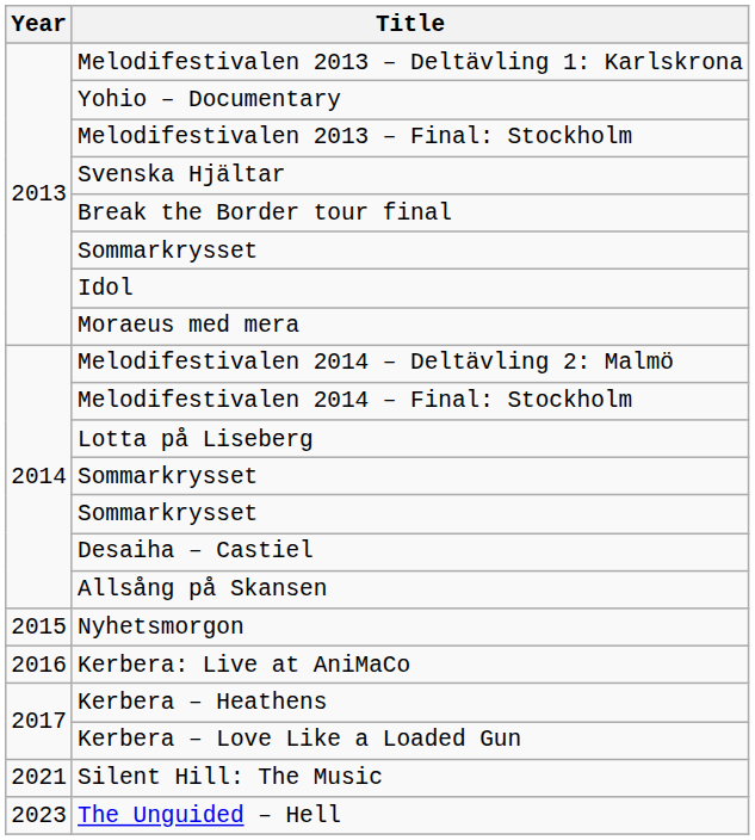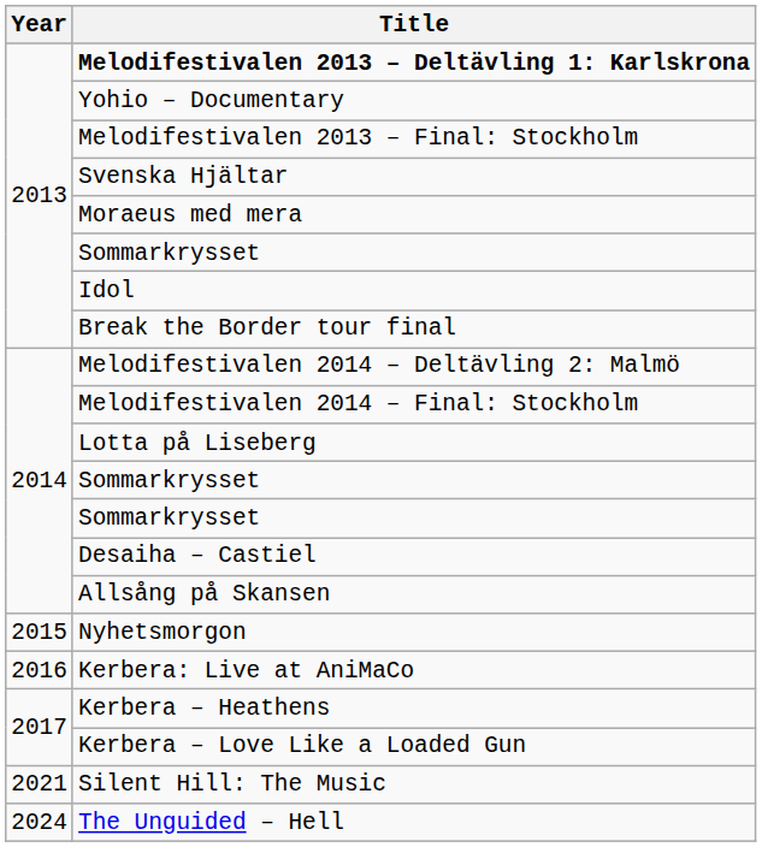row 2 | Title: normal -> bold
row 6 | Title: Break the Border tour final -> Moraeus med mera
row 9 | Title: Moraeus med mera -> Break the Border tour final
row 22 | Year: 2023 -> 2024
